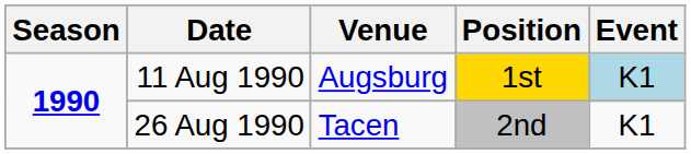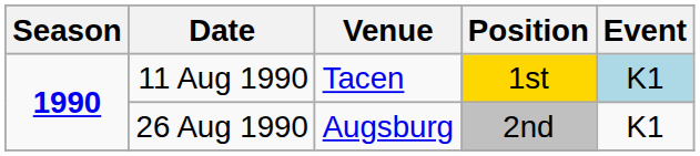11 Aug 1990 | Venue: Augsburg -> Tacen
26 Aug 1990 | Venue: Tacen -> Augsburg
